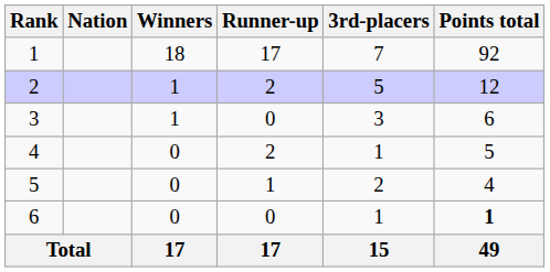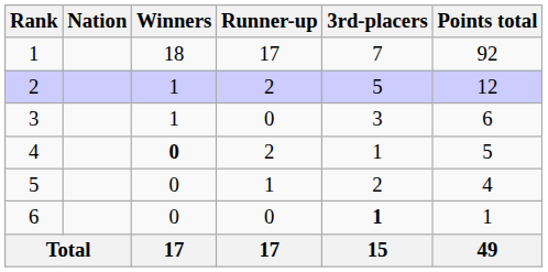row 5 | Winners: normal -> bold
row 7 | 3rd-placers: normal -> bold
row 7 | Points total: bold -> normal
